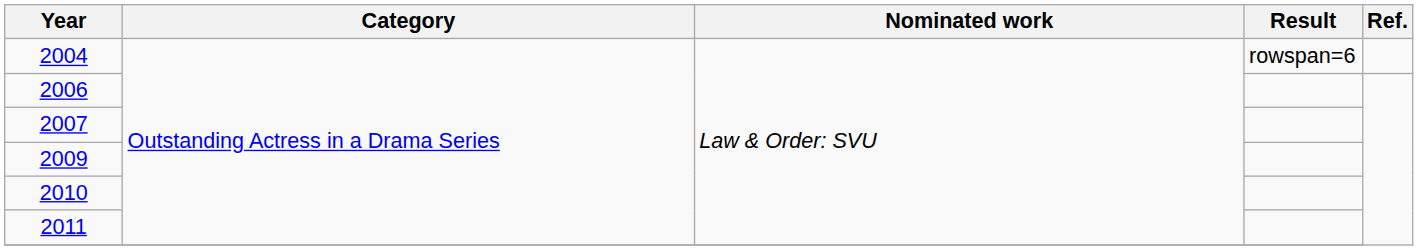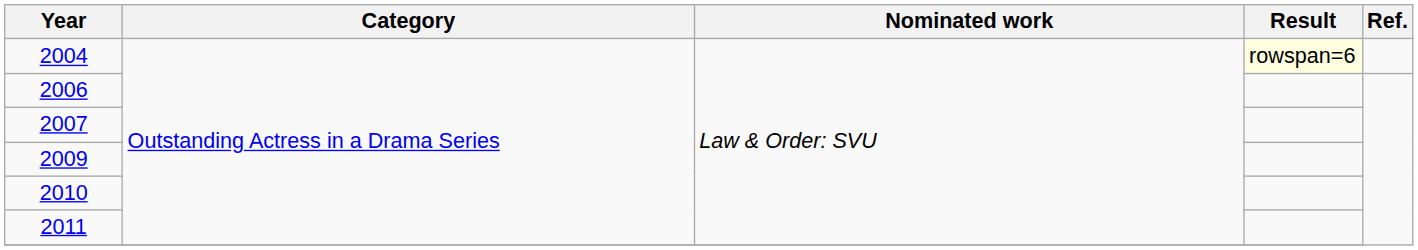2004 | Result: no background -> lightyellow background
